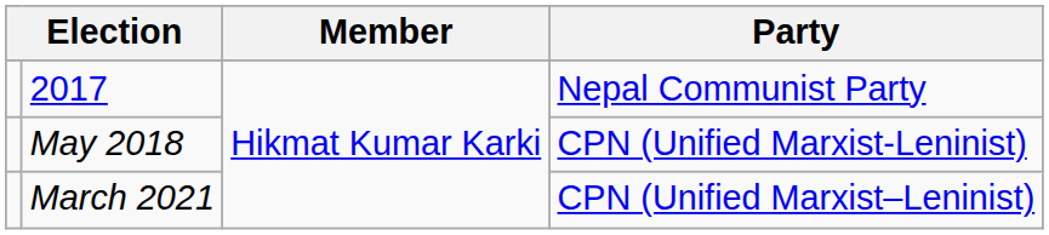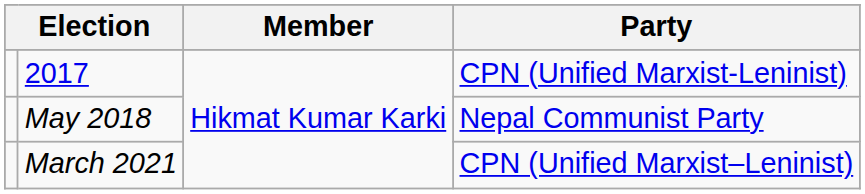2017 | Party: Nepal Communist Party -> CPN (Unified Marxist-Leninist)
May 2018 | Party: CPN (Unified Marxist-Leninist) -> Nepal Communist Party
